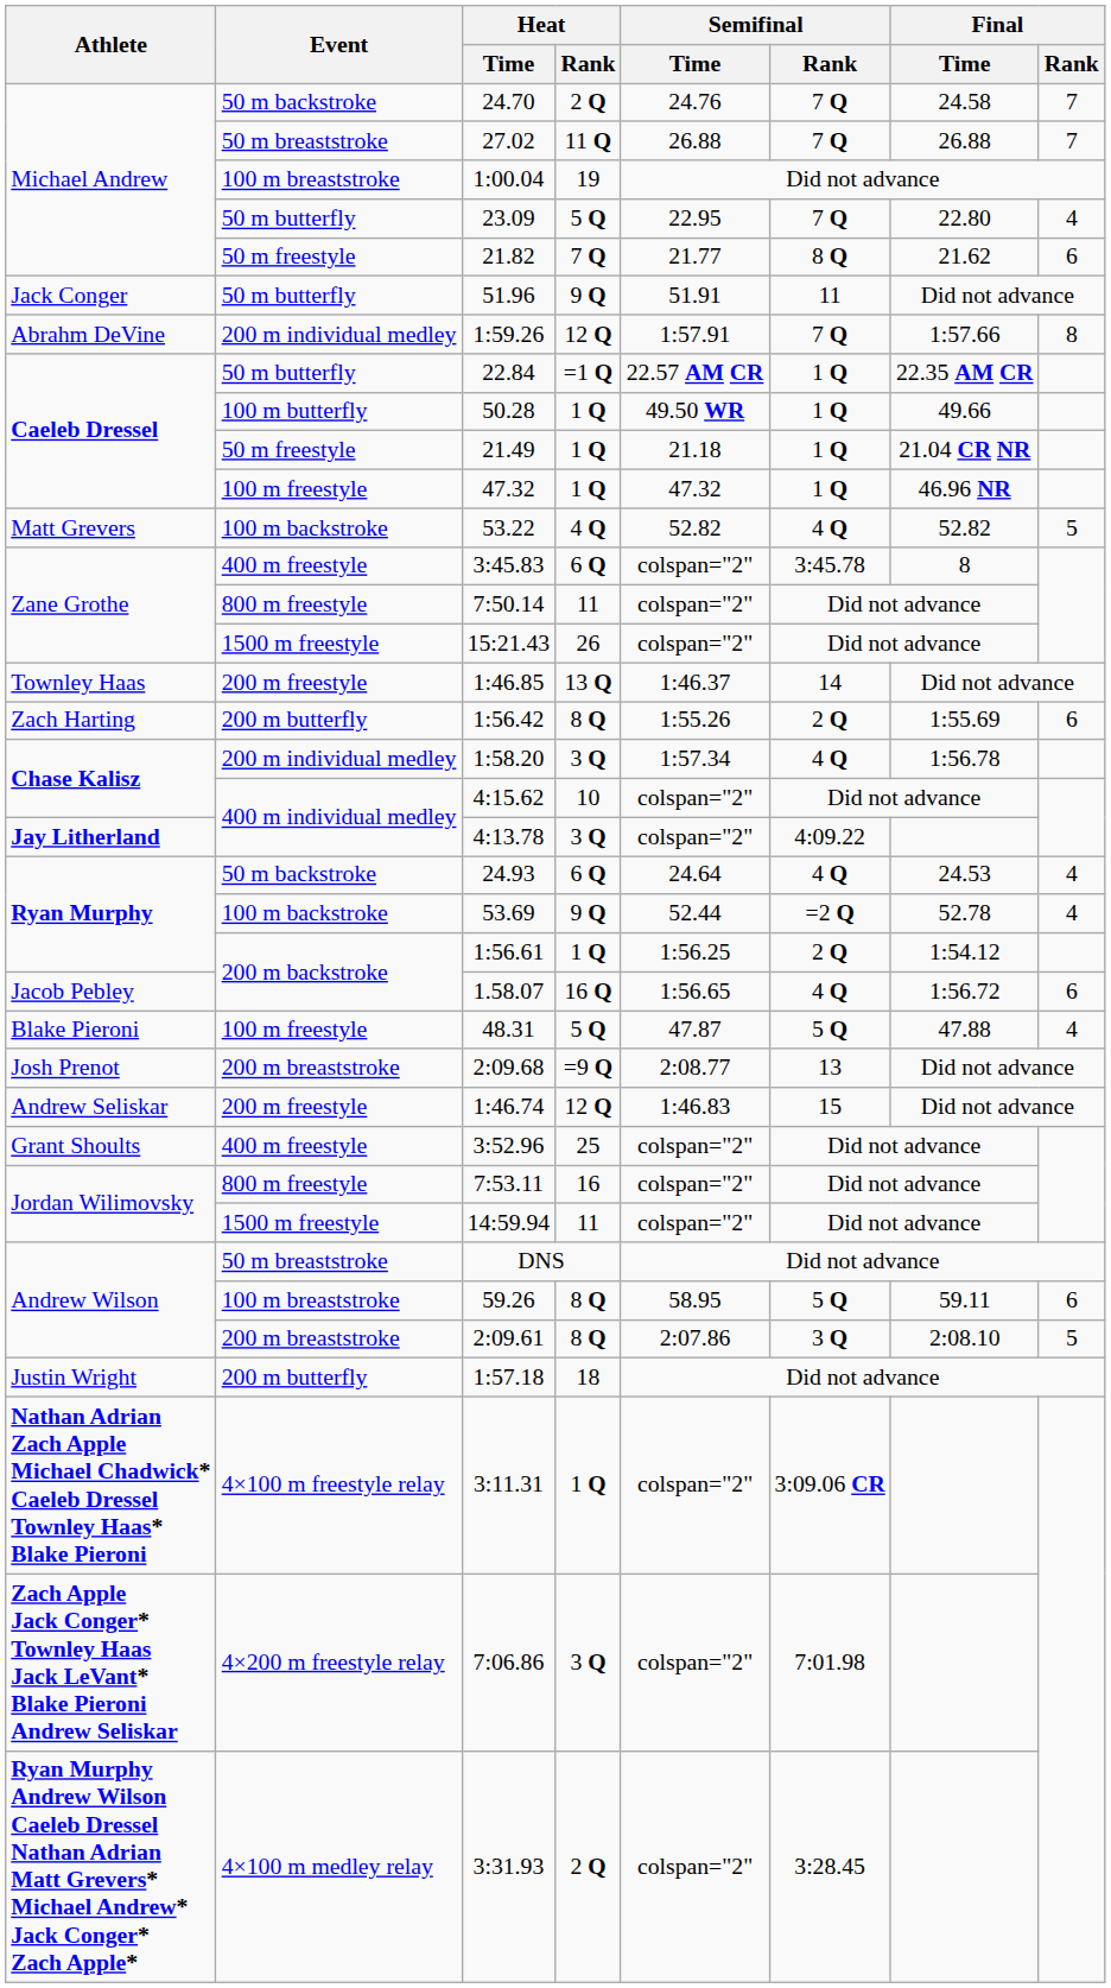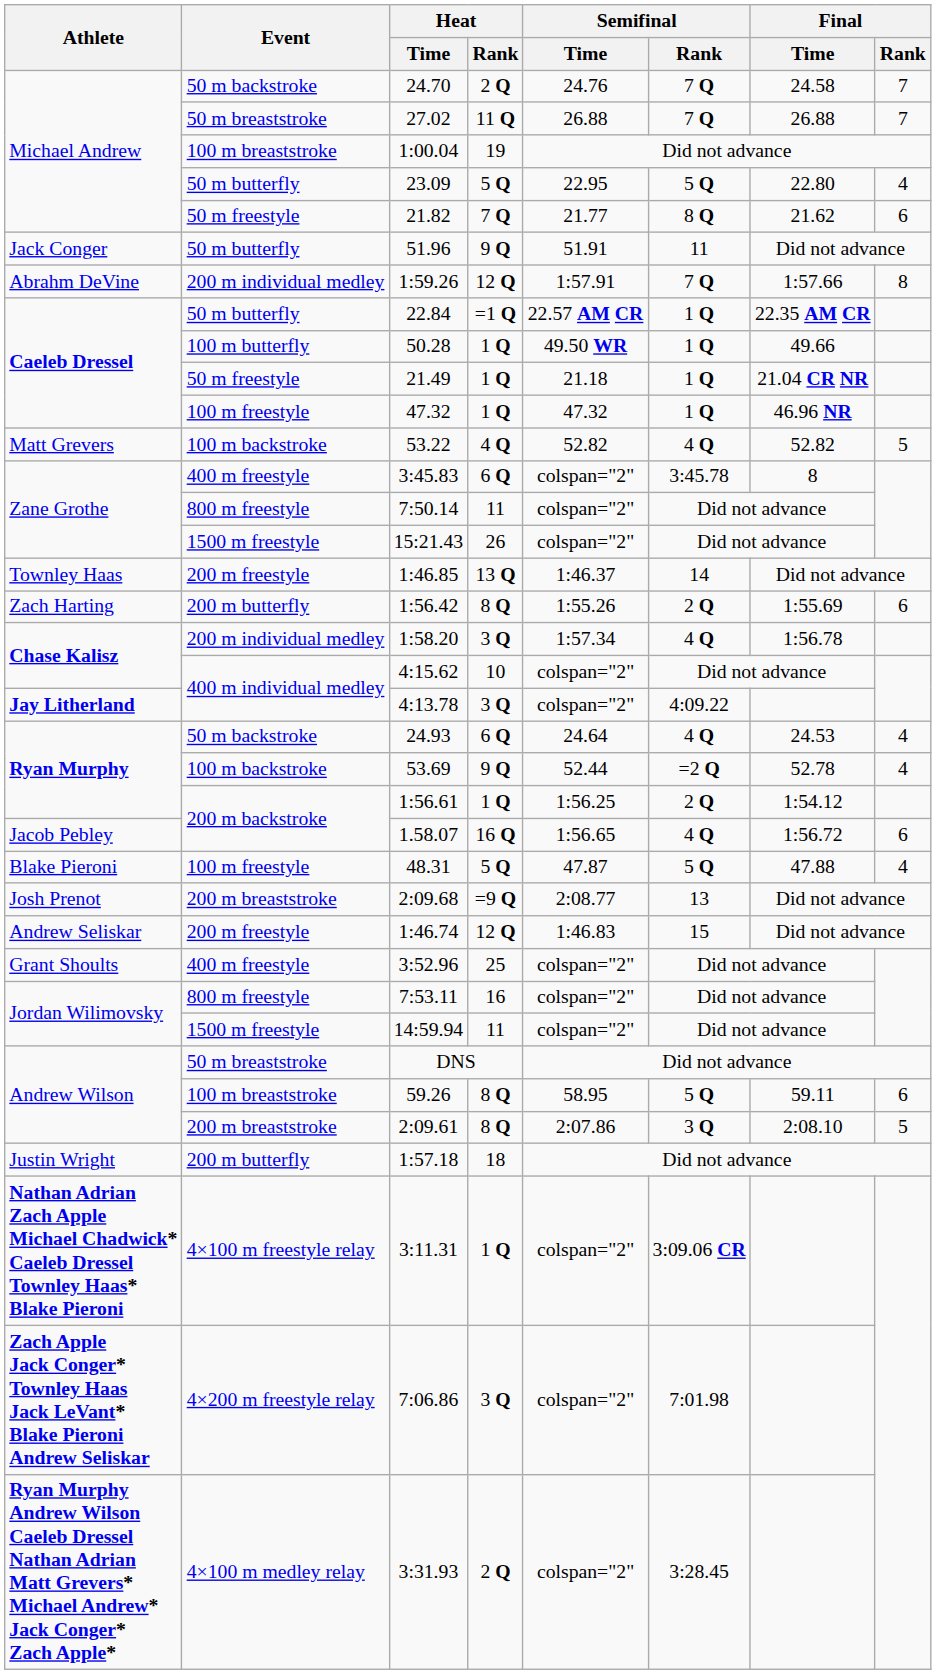23.09 | Semifinal / Rank: 7 Q -> 5 Q
